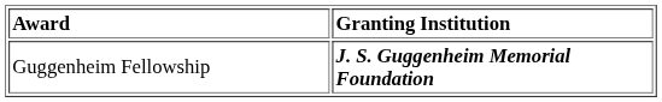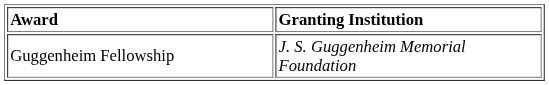Guggenheim Fellowship | Granting Institution: bold -> normal
